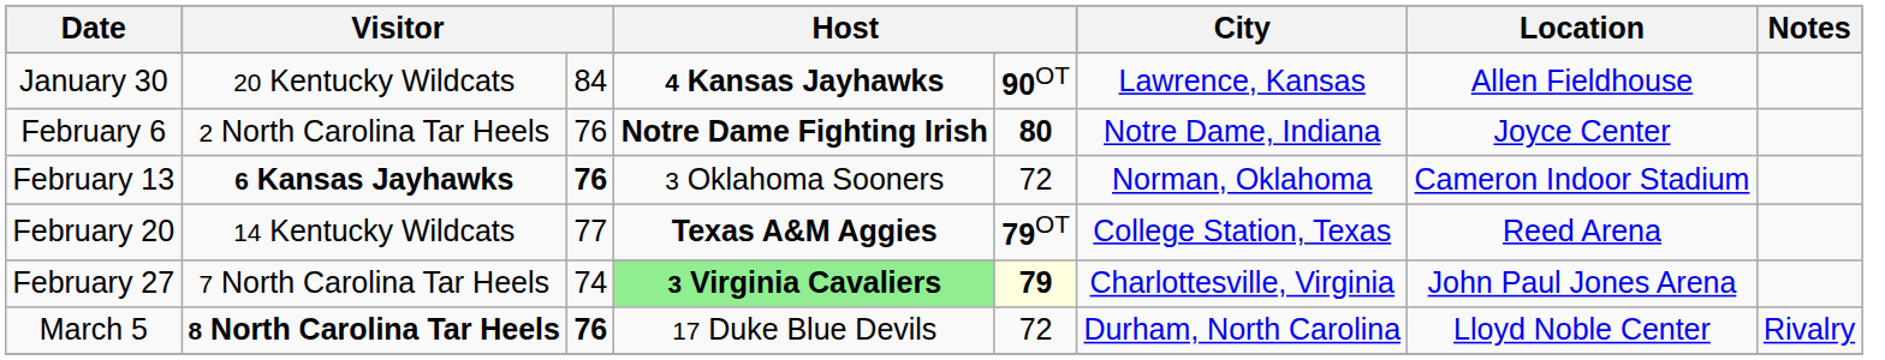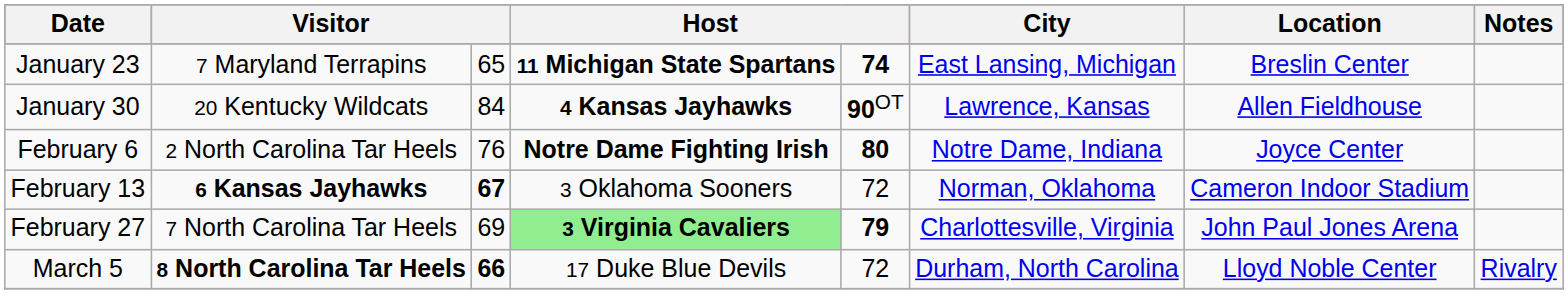+ row: January 23 | 7 Maryland Terrapins | 65 | 11 Michigan State Spartans | 74 | East Lansing, Michigan | Breslin Center
February 13 | column 3: 76 -> 67
- row: February 20 | 14 Kentucky Wildcats | 77 | Texas A&M Aggies | 79OT | College Station, Texas | Reed Arena
February 27 | column 3: 74 -> 69
February 27 | column 5: lightyellow background -> no background
March 5 | column 3: 76 -> 66
